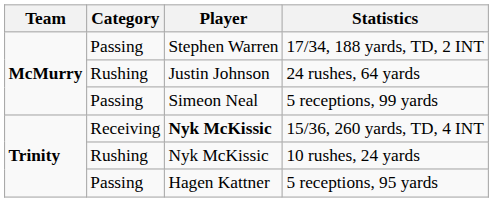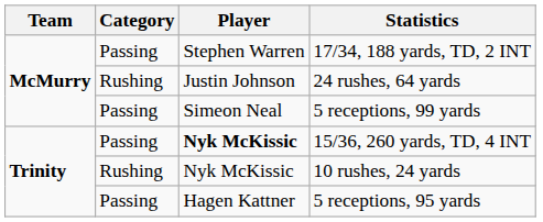15/36, 260 yards, TD, 4 INT | Category: Receiving -> Passing
